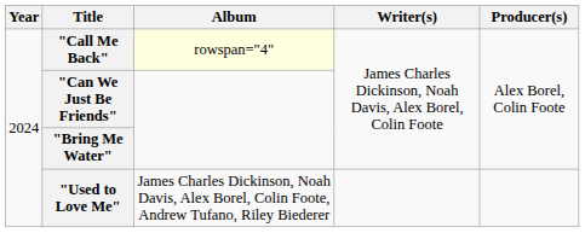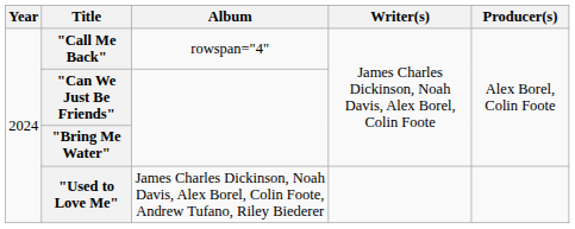"Call Me Back" | Album: lightyellow background -> no background
